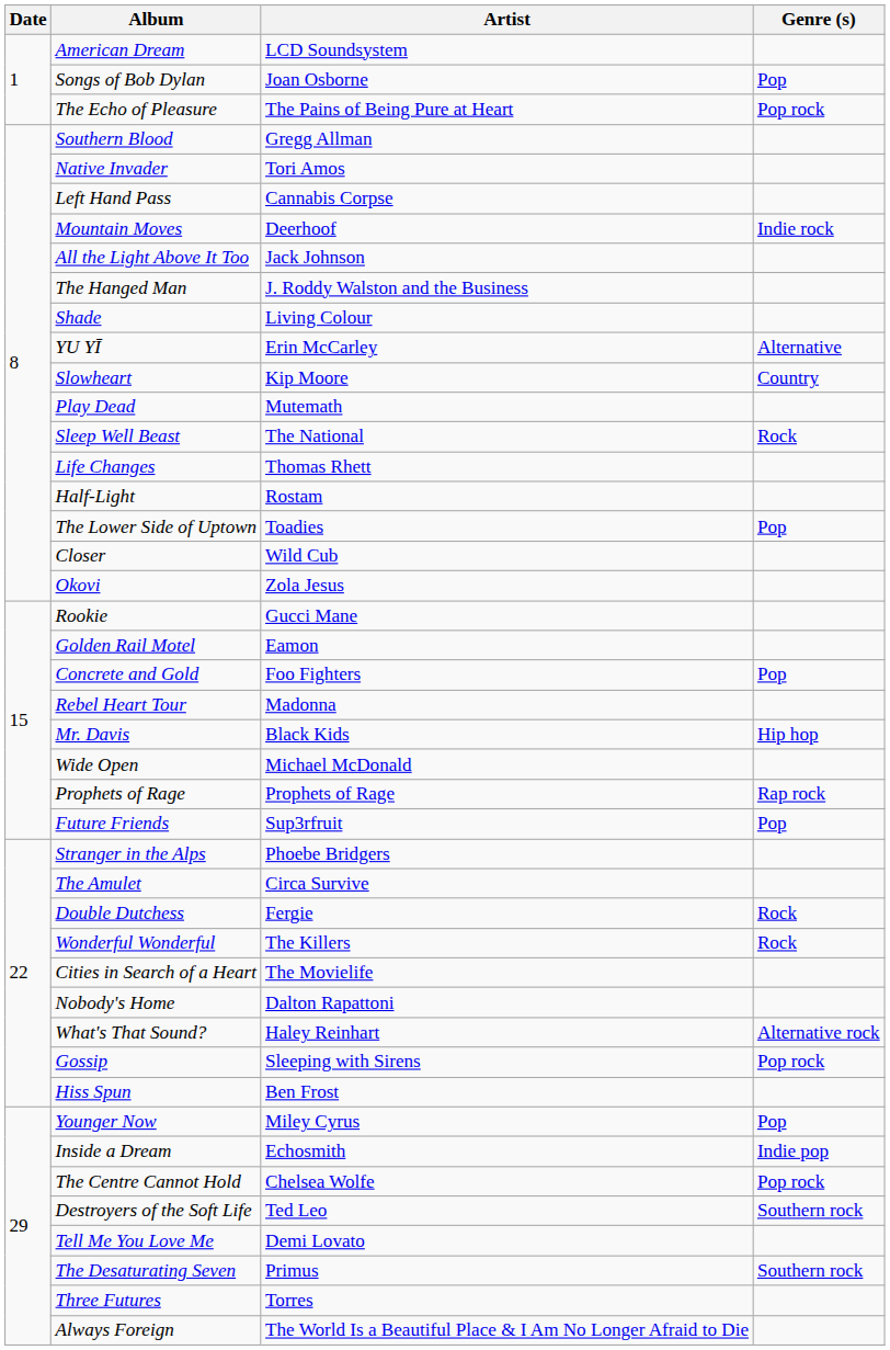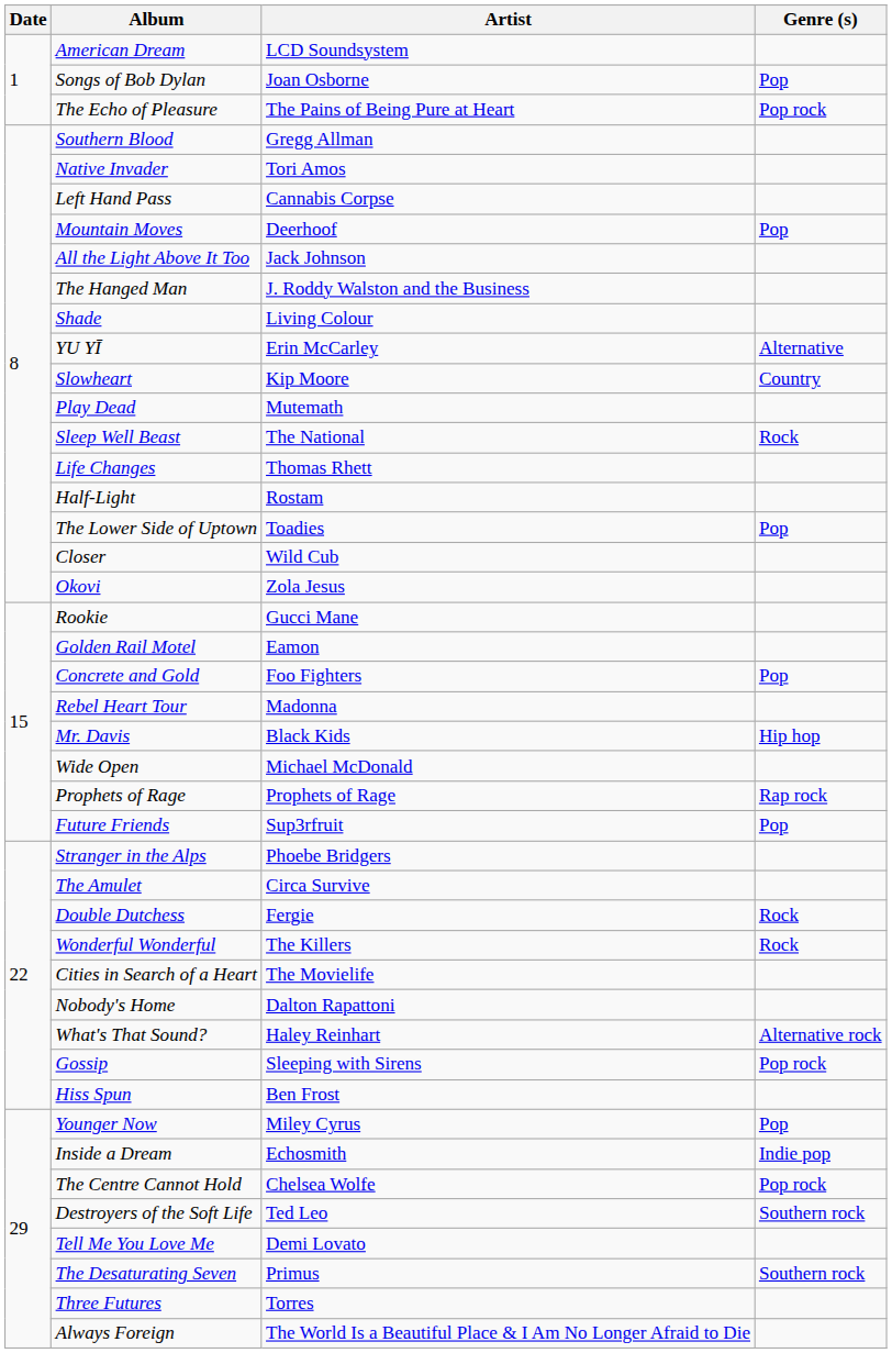Mountain Moves | Genre (s): Indie rock -> Pop
